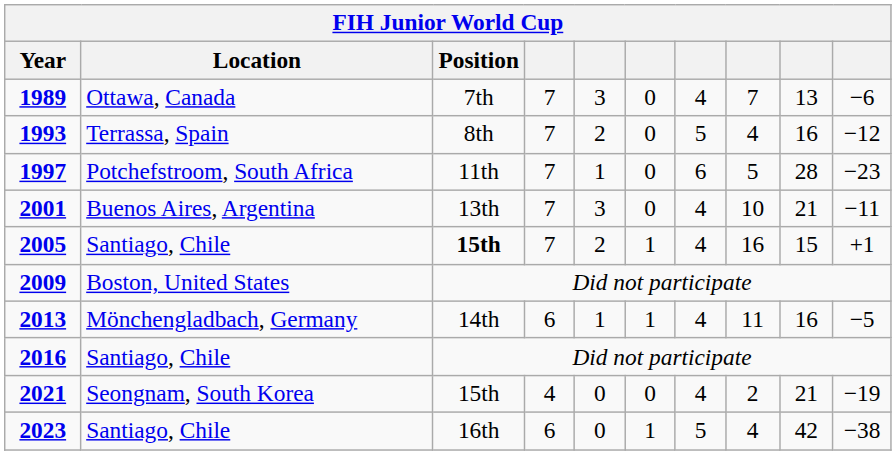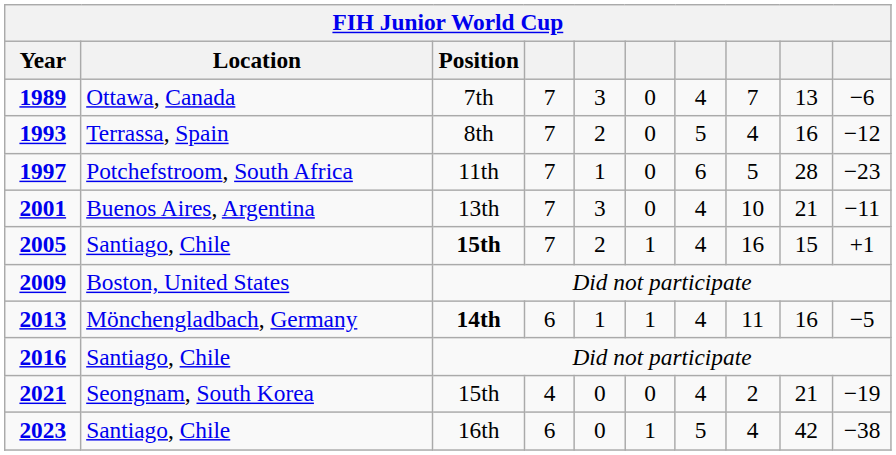2013 | Position: normal -> bold
